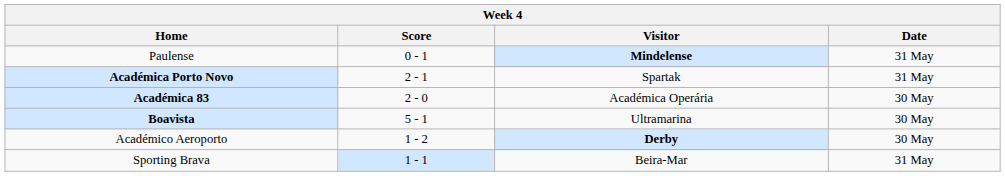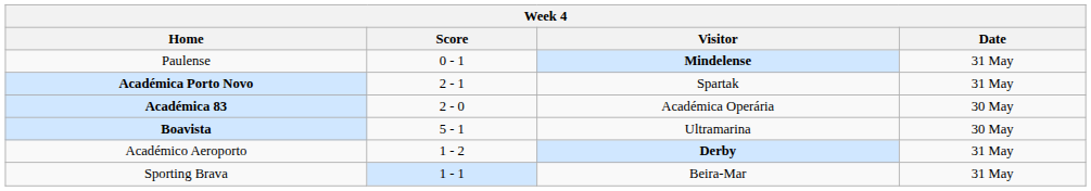Académico Aeroporto | Date: 30 May -> 31 May
